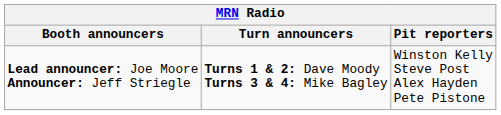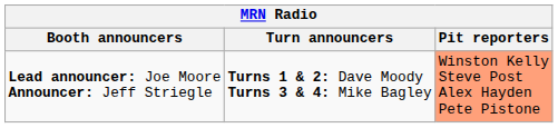Lead announcer: Joe Moore Announcer: Jeff Striegle | Pit reporters: no background -> lightsalmon background
